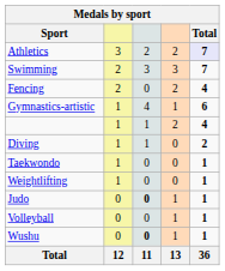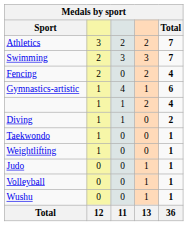Athletics | Total: lavender background -> no background
Judo | column 3: bold -> normal
Wushu | column 3: bold -> normal
